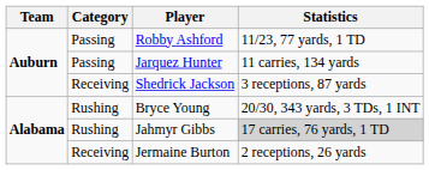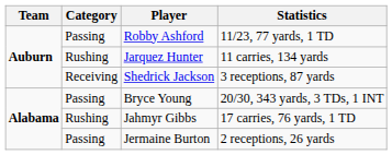Jarquez Hunter | Category: Passing -> Rushing
Bryce Young | Category: Rushing -> Passing
Jahmyr Gibbs | Statistics: lightgrey background -> no background
Jermaine Burton | Category: Receiving -> Passing
